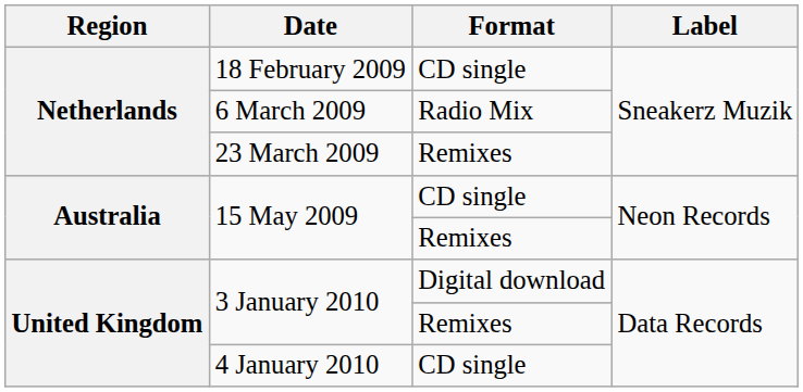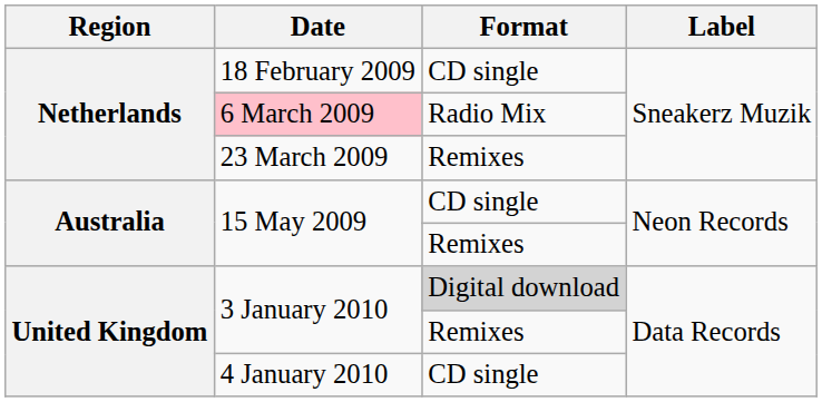6 March 2009 | Date: no background -> pink background
3 January 2010 / Digital download | Format: no background -> lightgrey background
